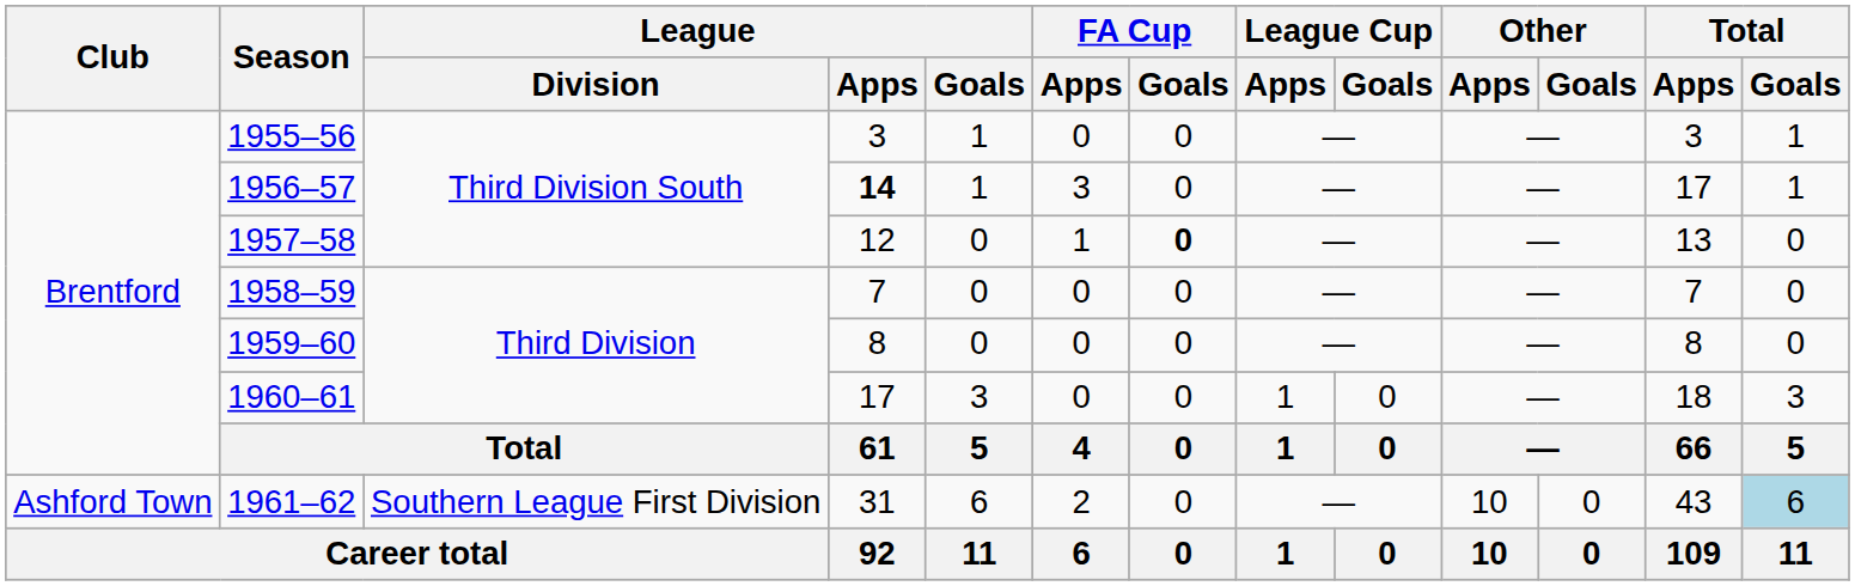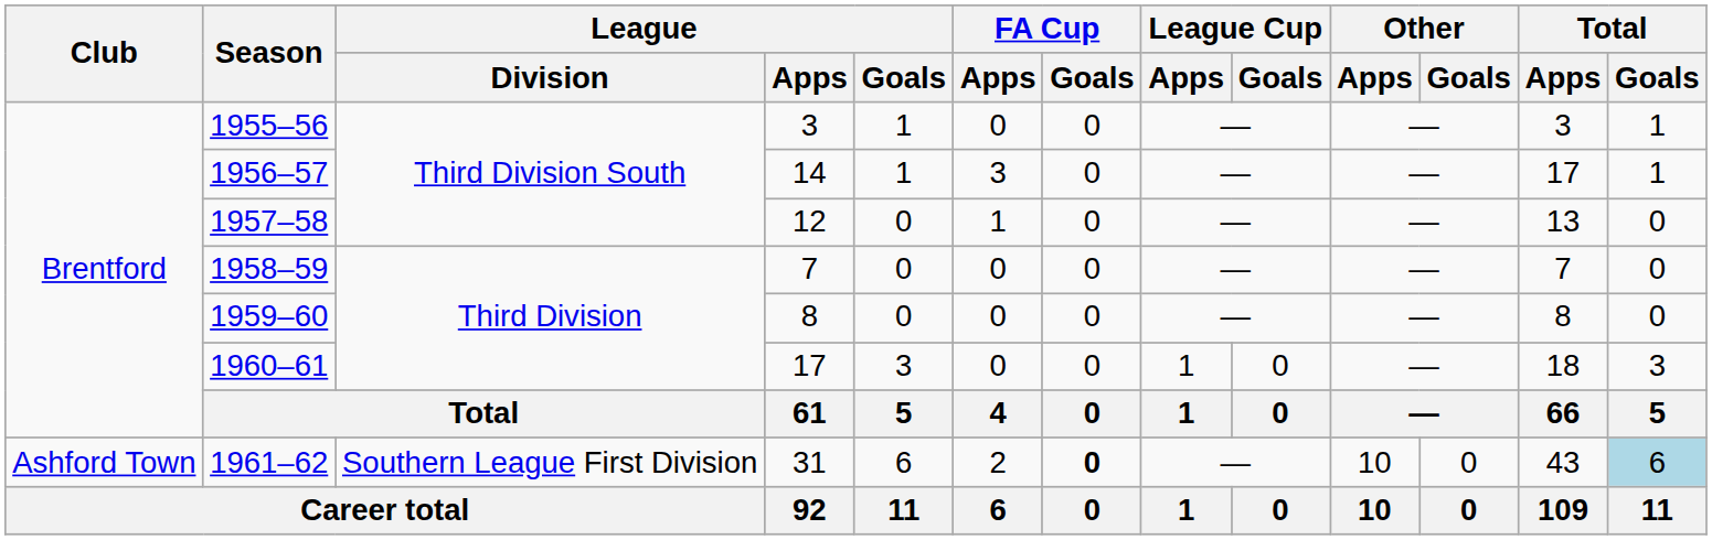1956–57 | League / Apps: bold -> normal
1957–58 | FA Cup / Goals: bold -> normal
1961–62 | FA Cup / Goals: normal -> bold
